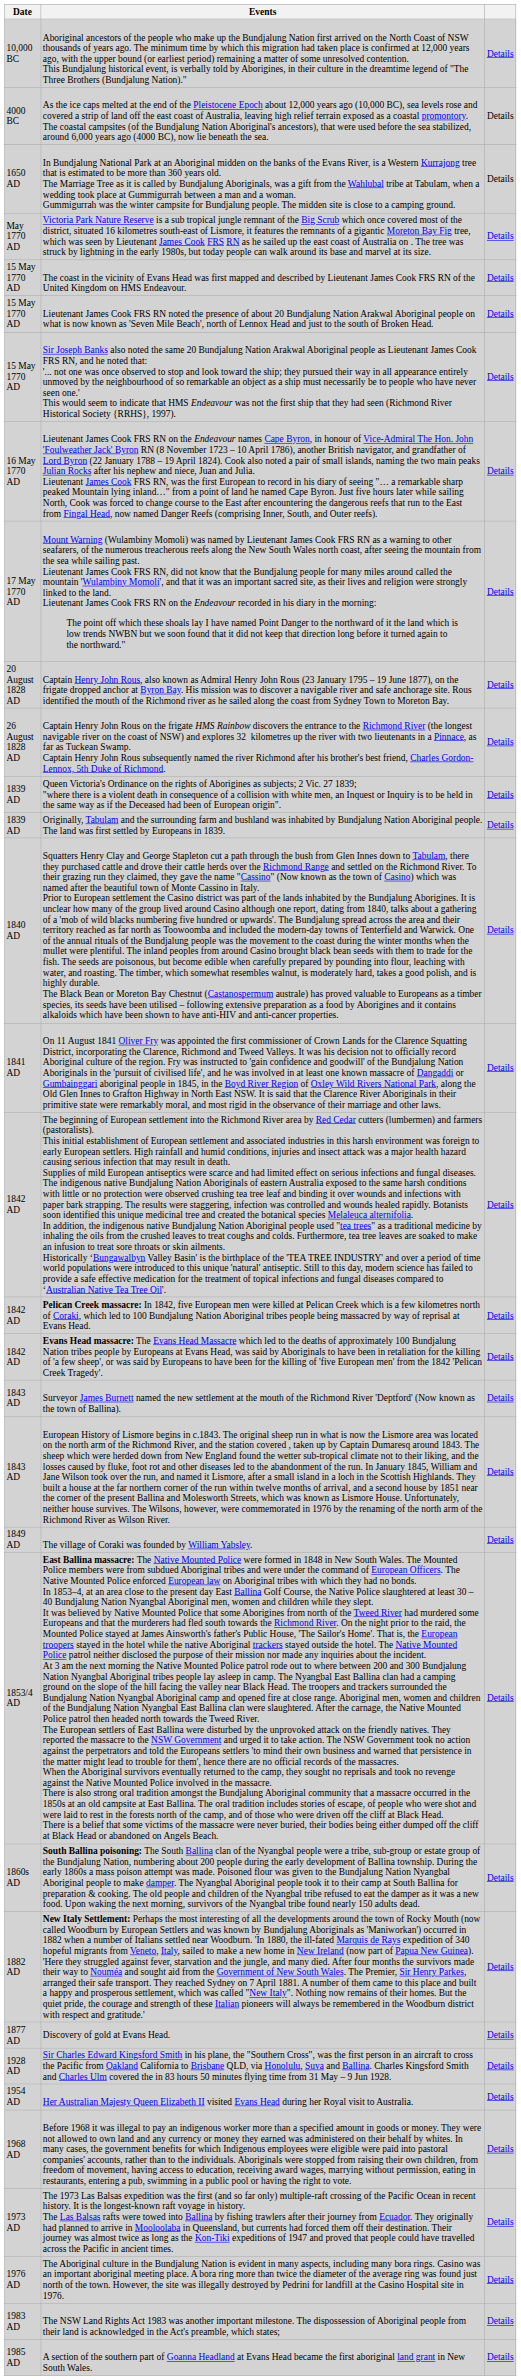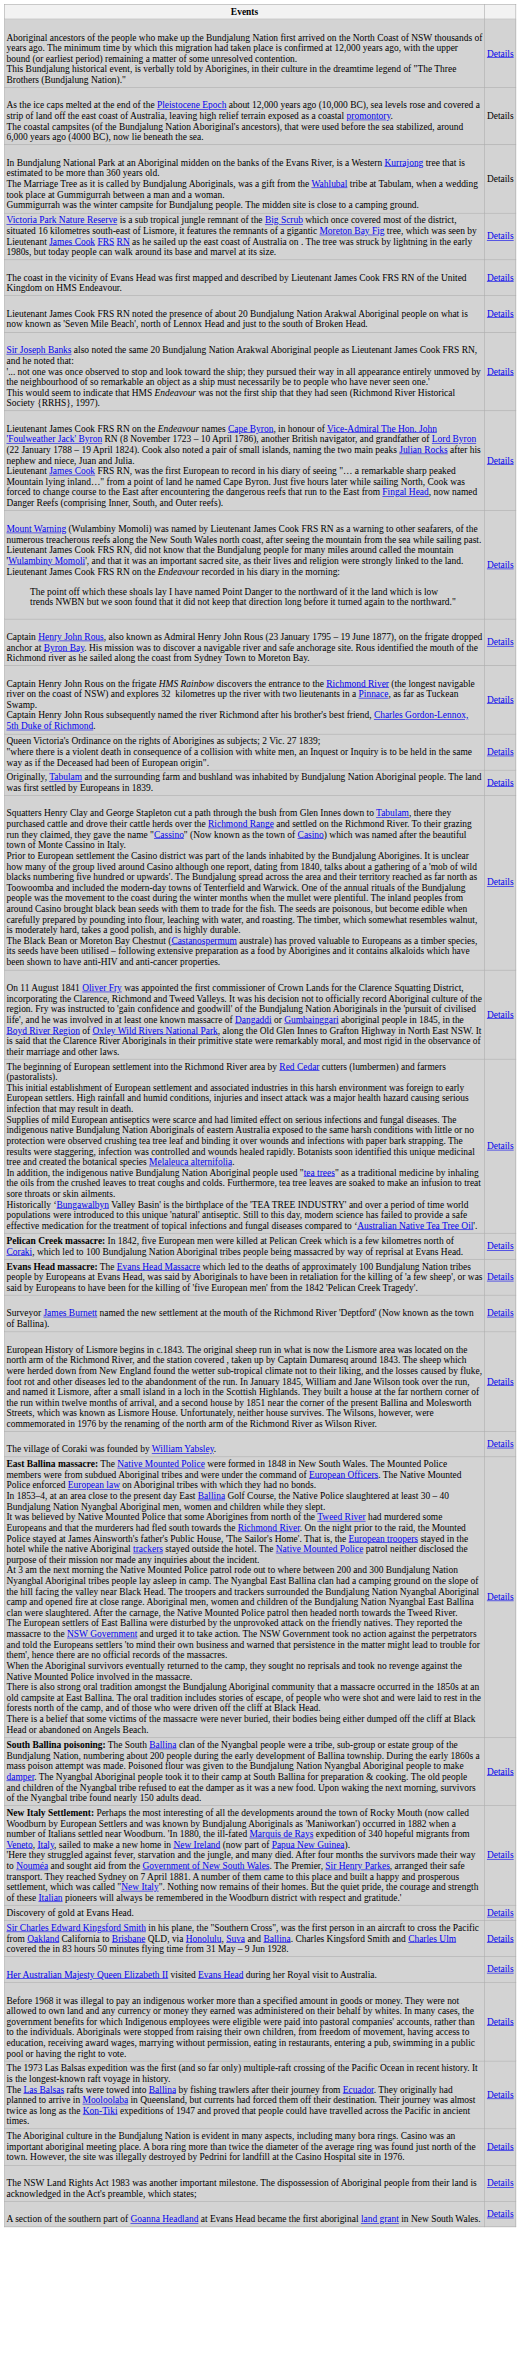- column: Date | 10,000 BC | 4000 BC | 1650 AD | May 1770 AD | 15 May 1770 AD | 15 May 1770 AD | 15 May 1770 AD | 16 May 1770 AD | 17 May 1770 AD | 20 August 1828 AD | 26 August 1828 AD | 1839 AD | 1839 AD | 1840 AD | 1841 AD | 1842 AD | 1842 AD | 1842 AD | 1843 AD | 1843 AD | 1849 AD | 1853/4 AD | 1860s AD | 1882 AD | 1877 AD | 1928 AD | 1954 AD | 1968 AD | 1973 AD | 1976 AD | 1983 AD | 1985 AD
